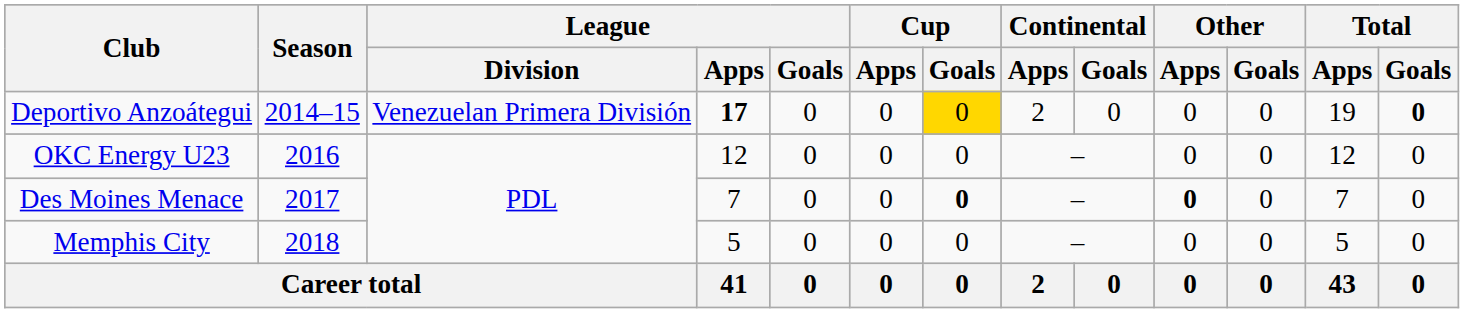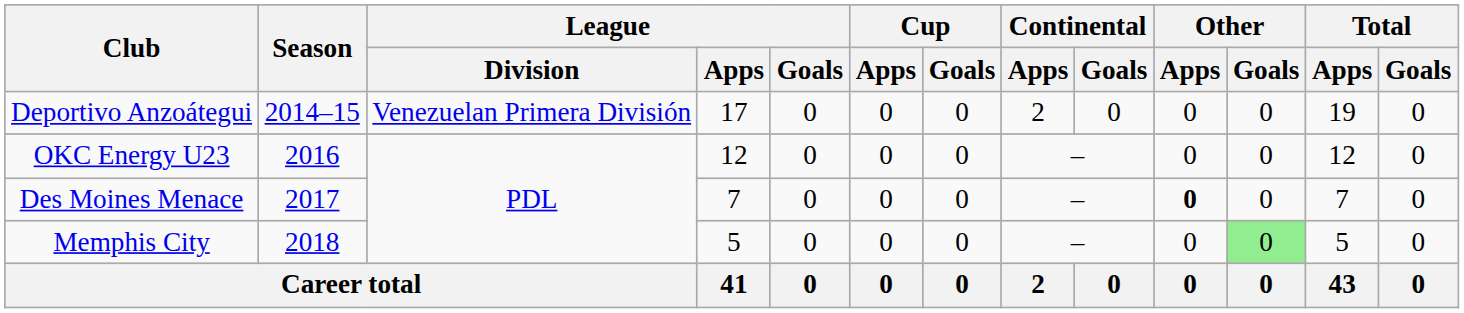Deportivo Anzoátegui | League / Apps: bold -> normal
Deportivo Anzoátegui | Cup / Goals: gold background -> no background
Deportivo Anzoátegui | Total / Goals: bold -> normal
Des Moines Menace | Cup / Goals: bold -> normal
Memphis City | Other / Goals: no background -> lightgreen background
